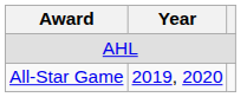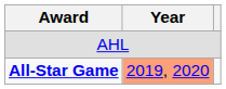All-Star Game | Award: normal -> bold
All-Star Game | Year: no background -> lightsalmon background
